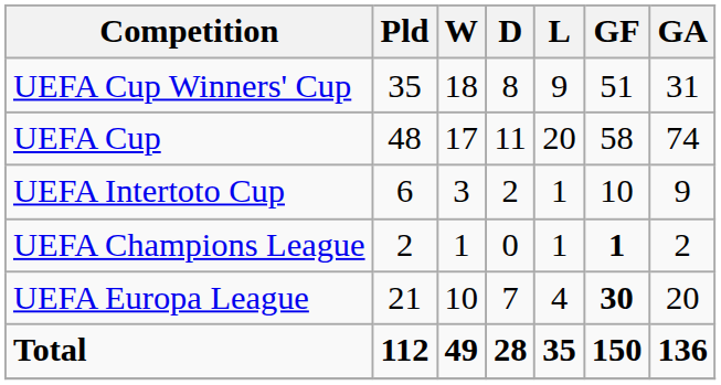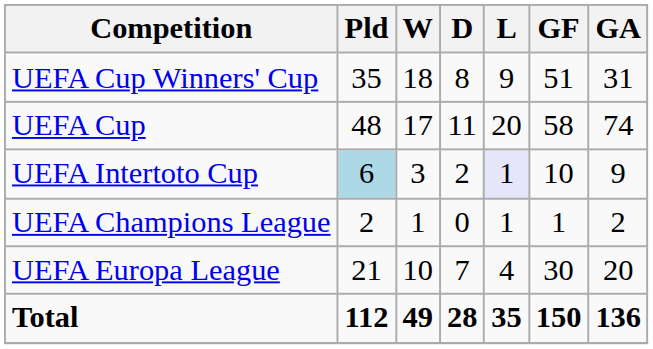UEFA Intertoto Cup | Pld: no background -> lightblue background
UEFA Intertoto Cup | L: no background -> lavender background
UEFA Champions League | GF: bold -> normal
UEFA Europa League | GF: bold -> normal
